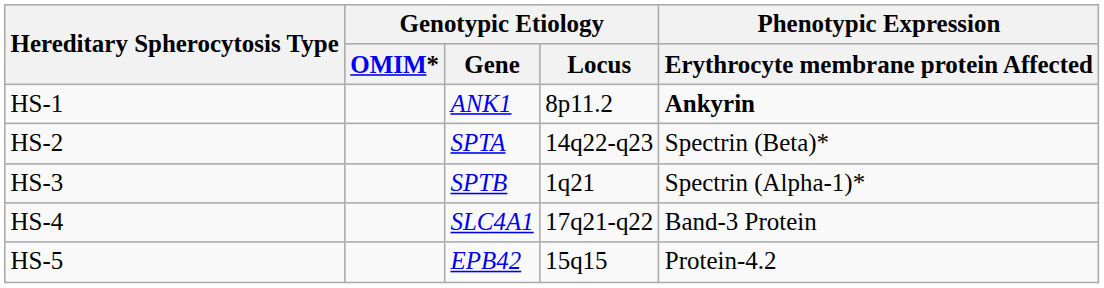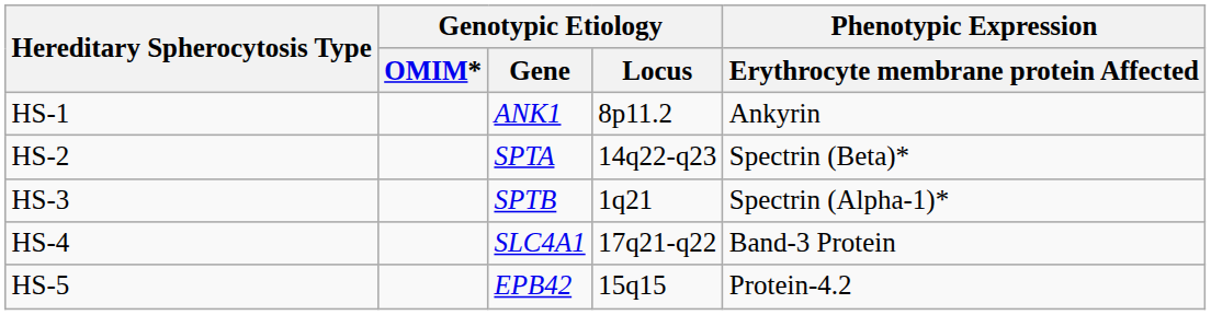HS-1 | column 5: bold -> normal
